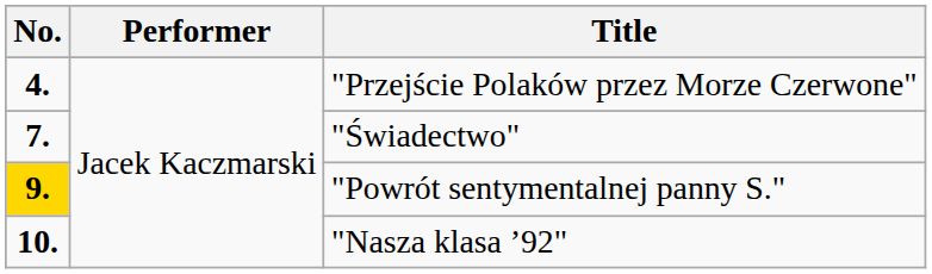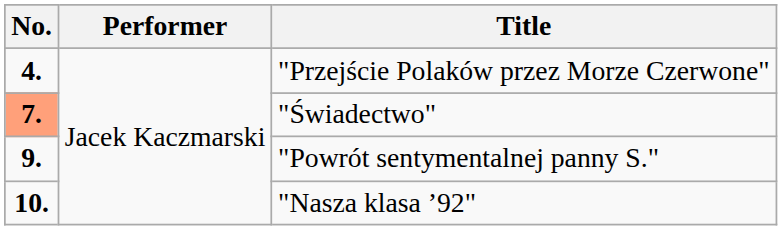"Świadectwo" | No.: no background -> lightsalmon background
"Powrót sentymentalnej panny S." | No.: gold background -> no background
